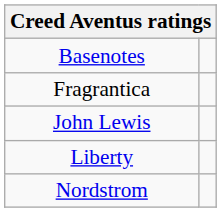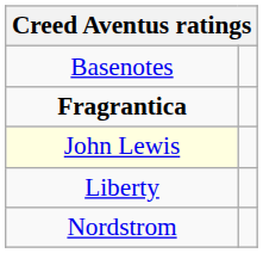Fragrantica | column 1: normal -> bold
John Lewis | column 1: no background -> lightyellow background
